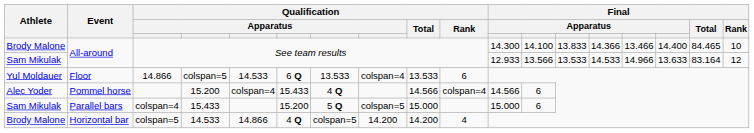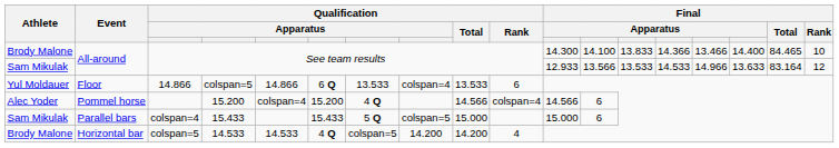Floor | column 5: 14.533 -> 14.866
Pommel horse | column 6: 15.433 -> 15.200
Parallel bars | column 6: 15.200 -> 15.433
Horizontal bar | column 5: 14.866 -> 14.533
